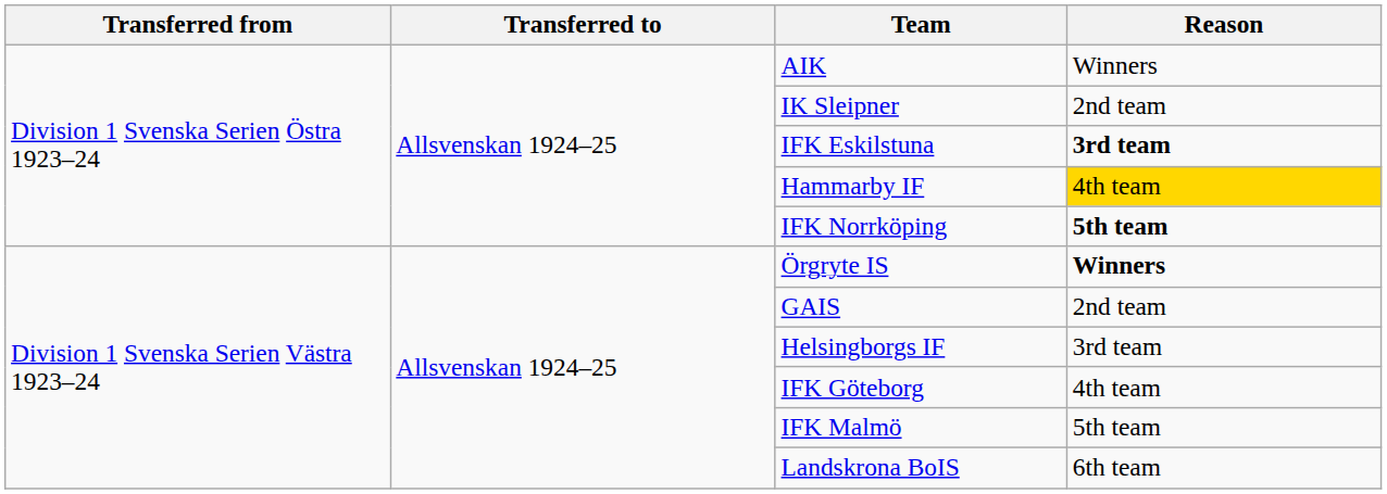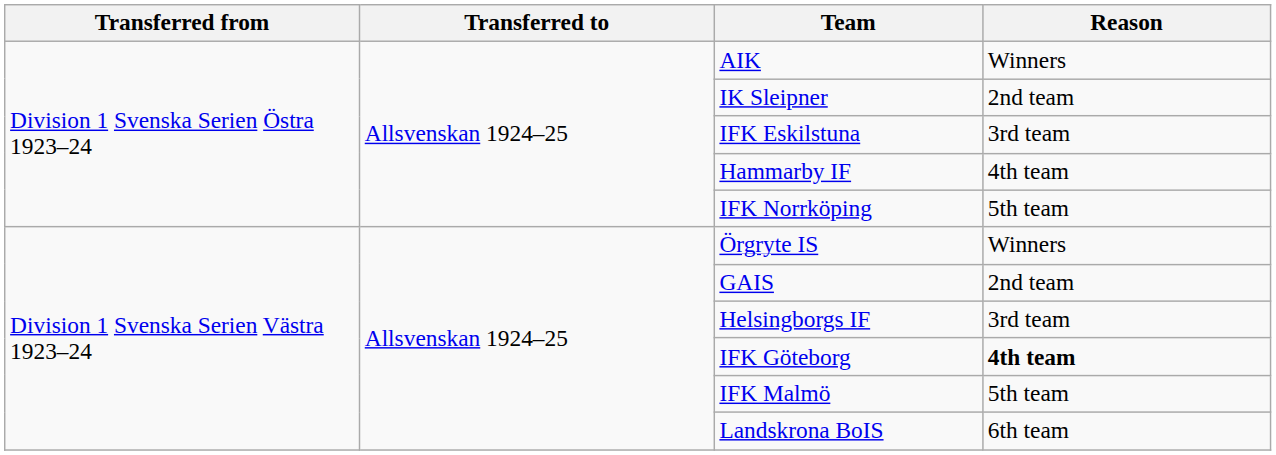IFK Eskilstuna | Reason: bold -> normal
Hammarby IF | Reason: gold background -> no background
IFK Norrköping | Reason: bold -> normal
Örgryte IS | Reason: bold -> normal
IFK Göteborg | Reason: normal -> bold
